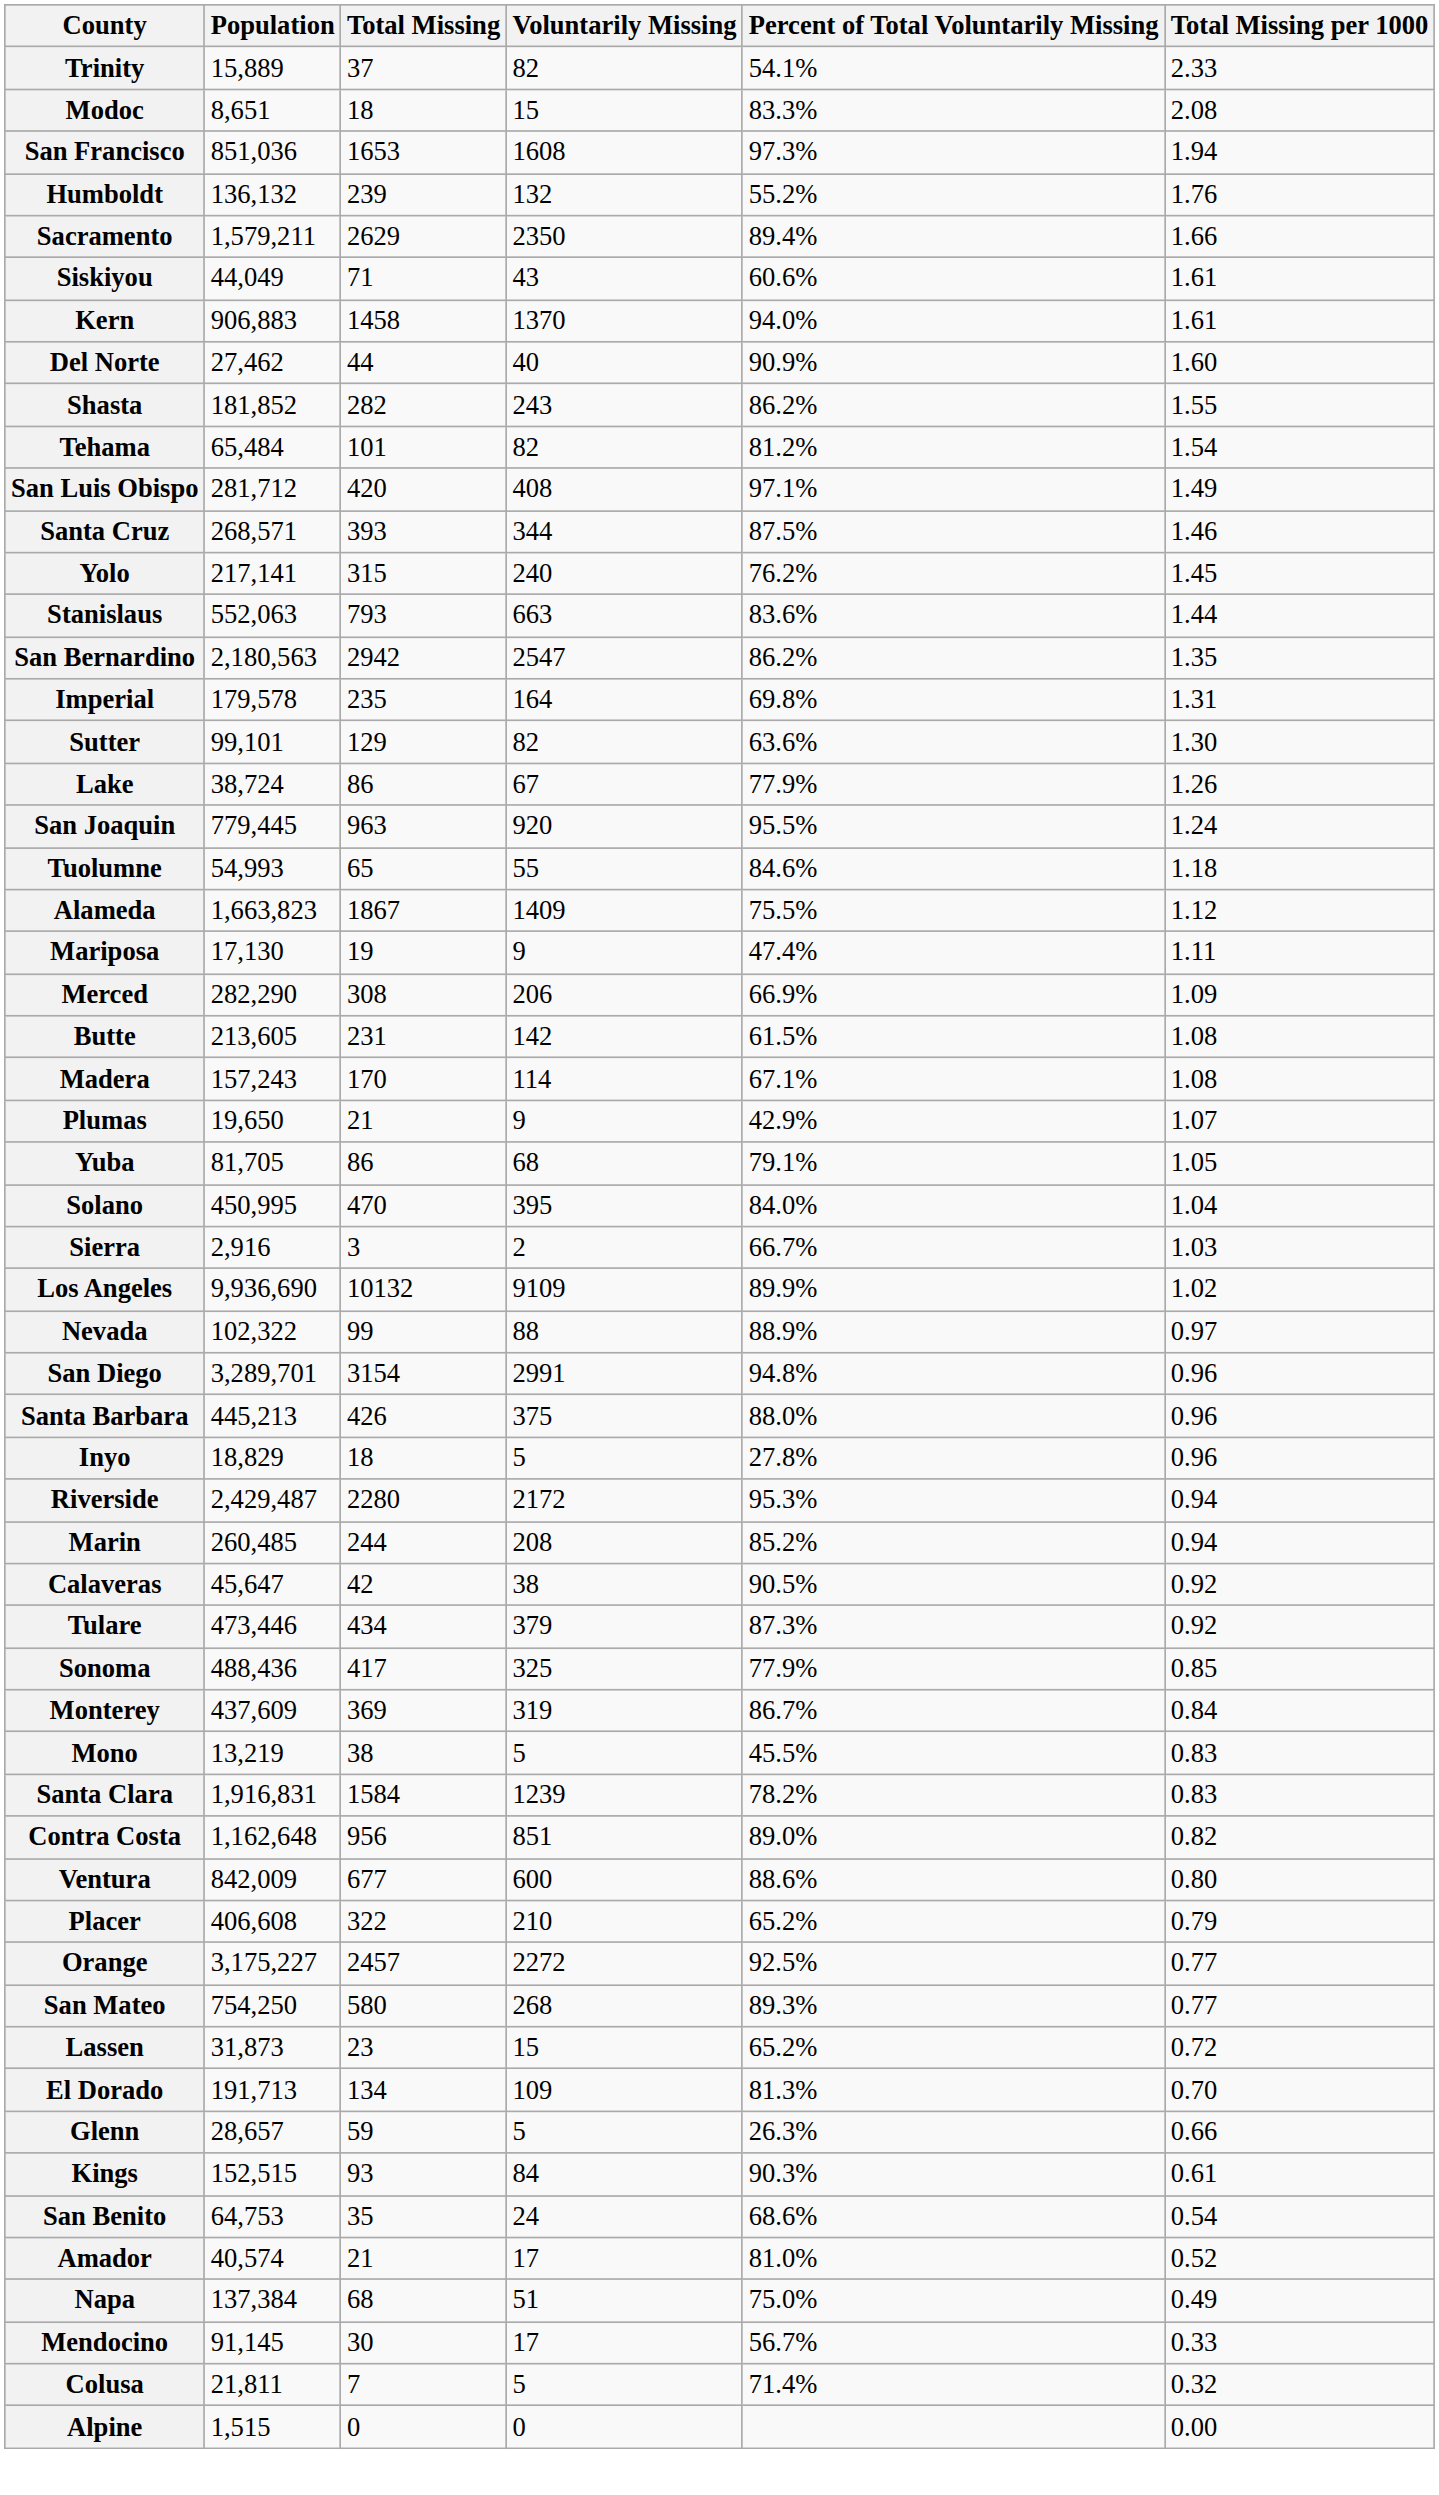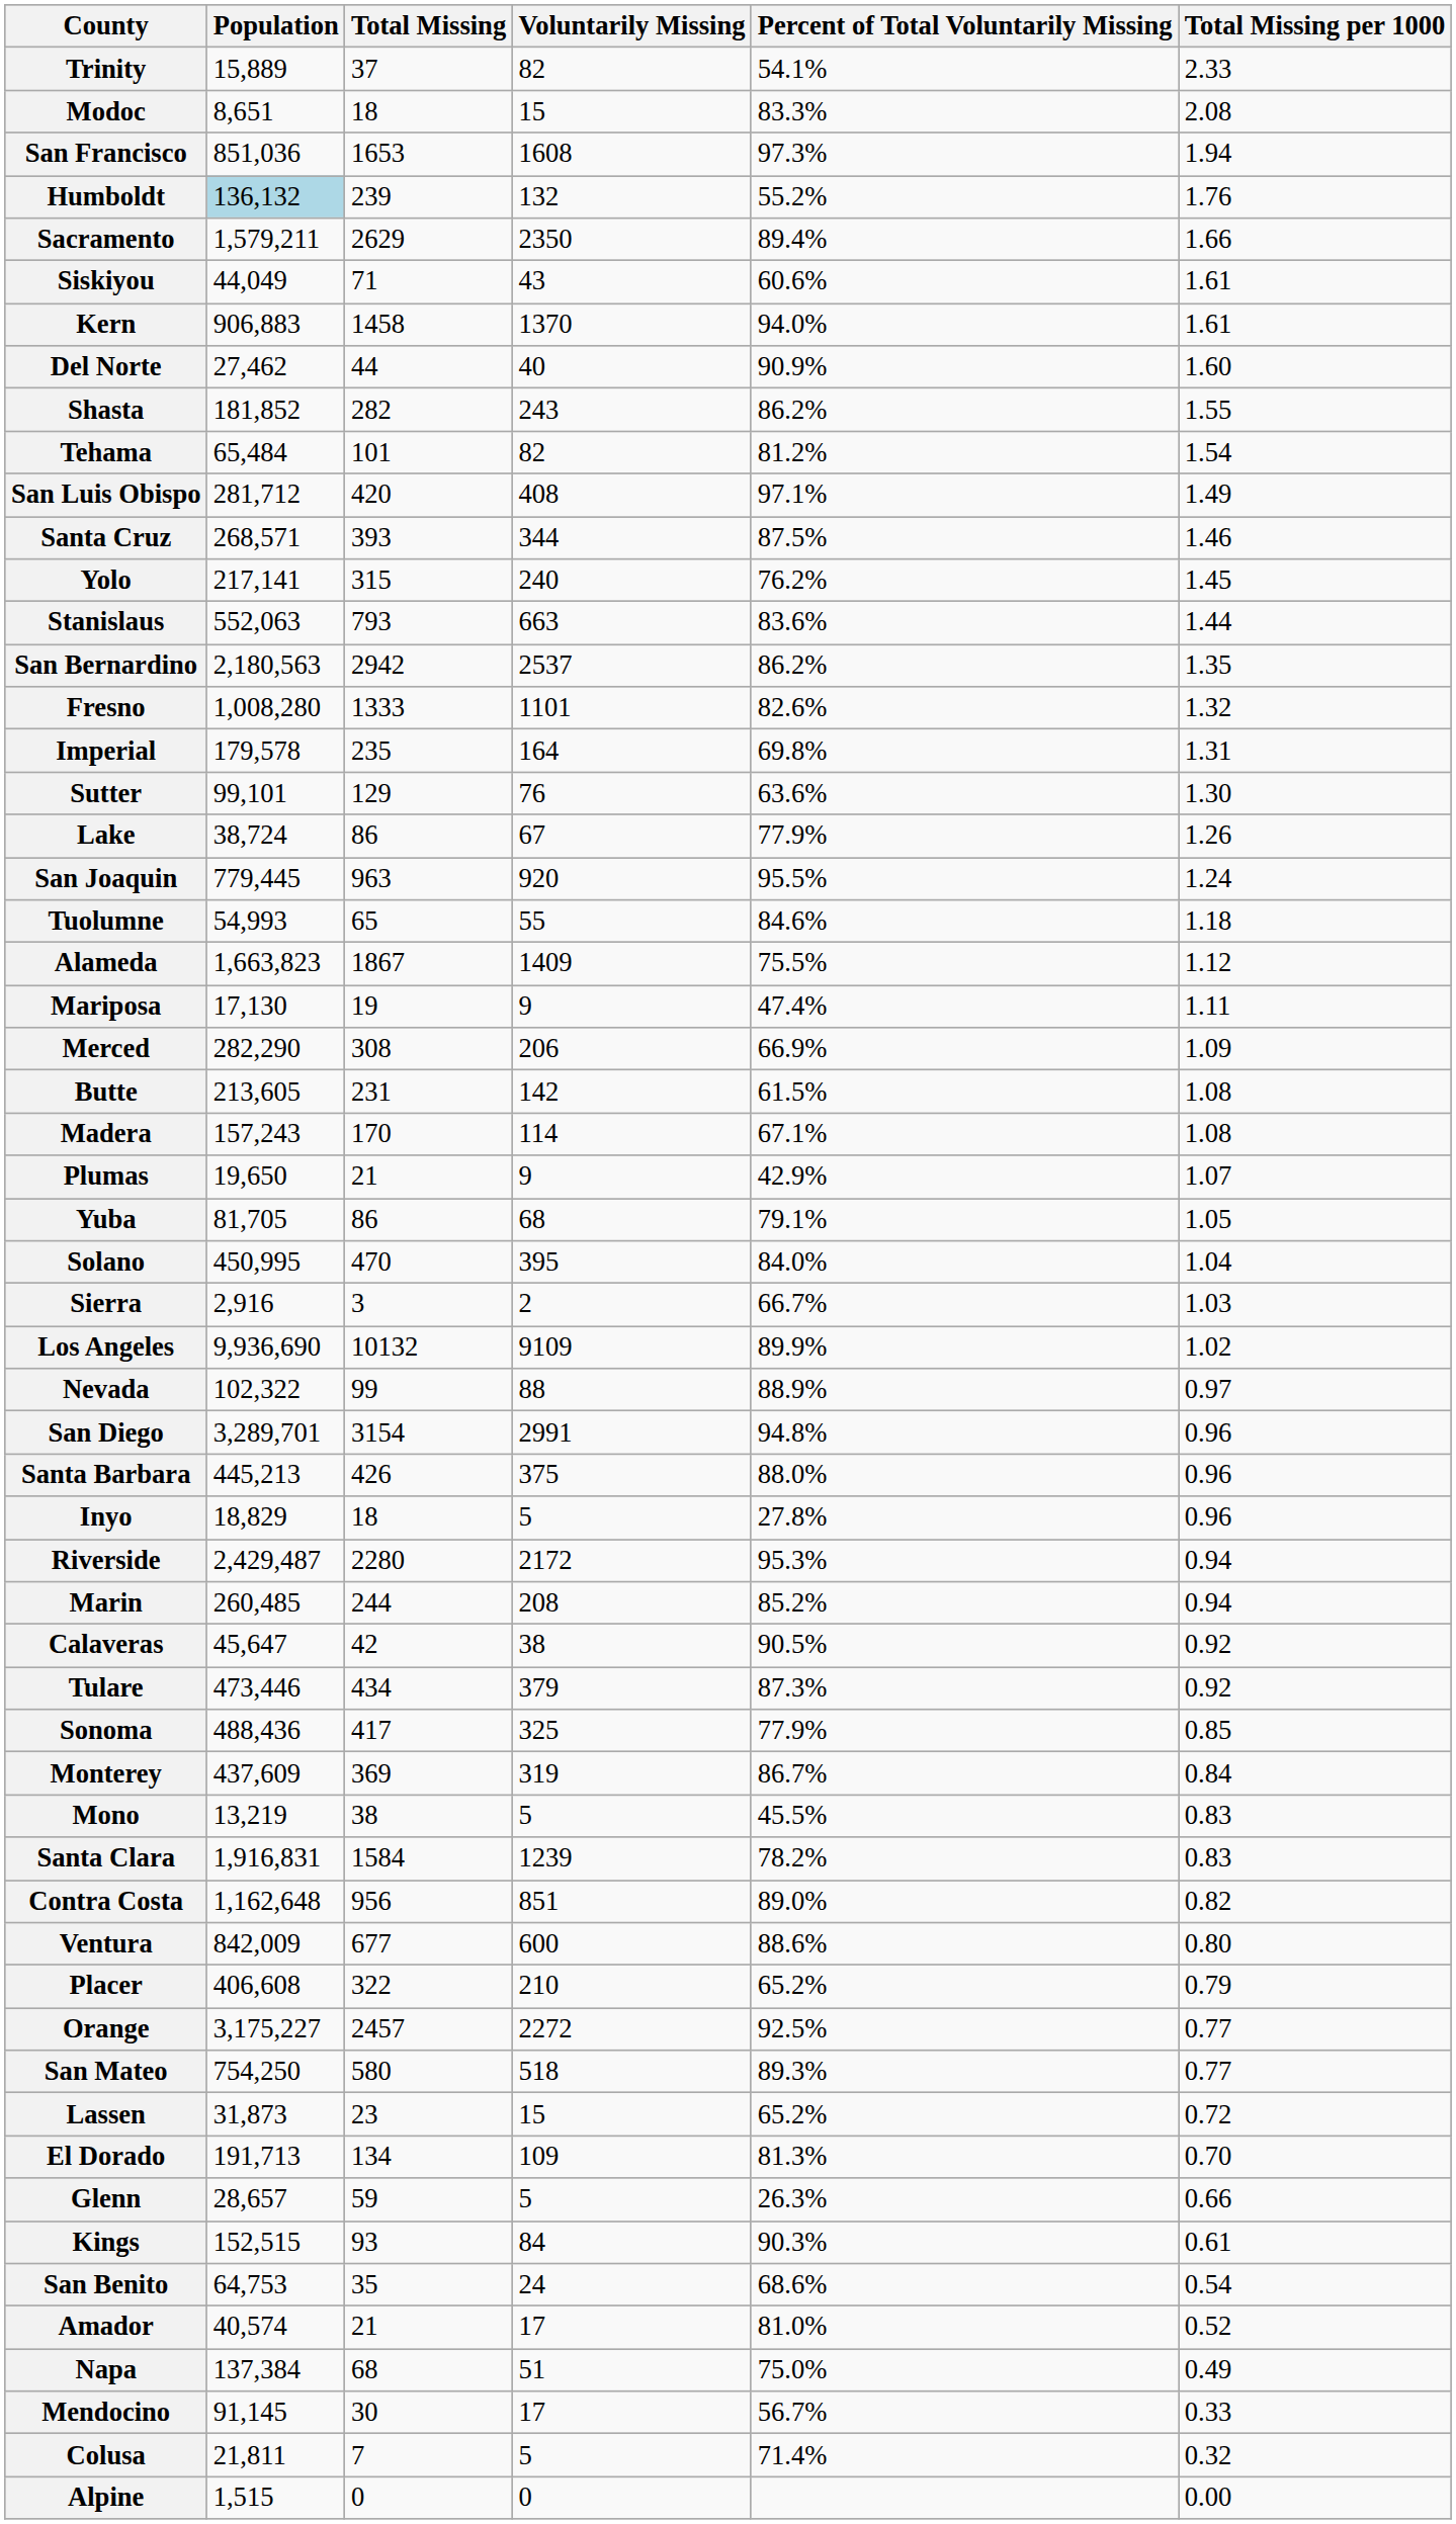Humboldt | Population: no background -> lightblue background
San Bernardino | Voluntarily Missing: 2547 -> 2537
+ row: Fresno | 1,008,280 | 1333 | 1101 | 82.6% | 1.32
Sutter | Voluntarily Missing: 82 -> 76
San Mateo | Voluntarily Missing: 268 -> 518
